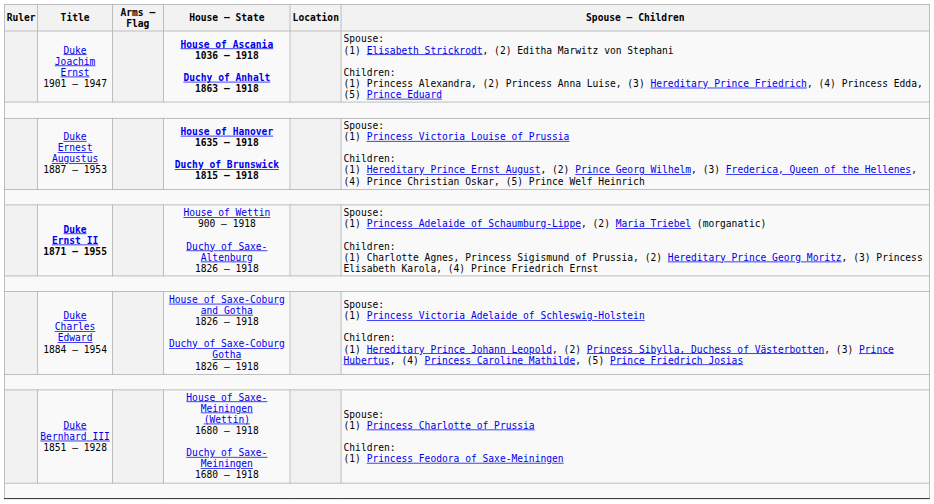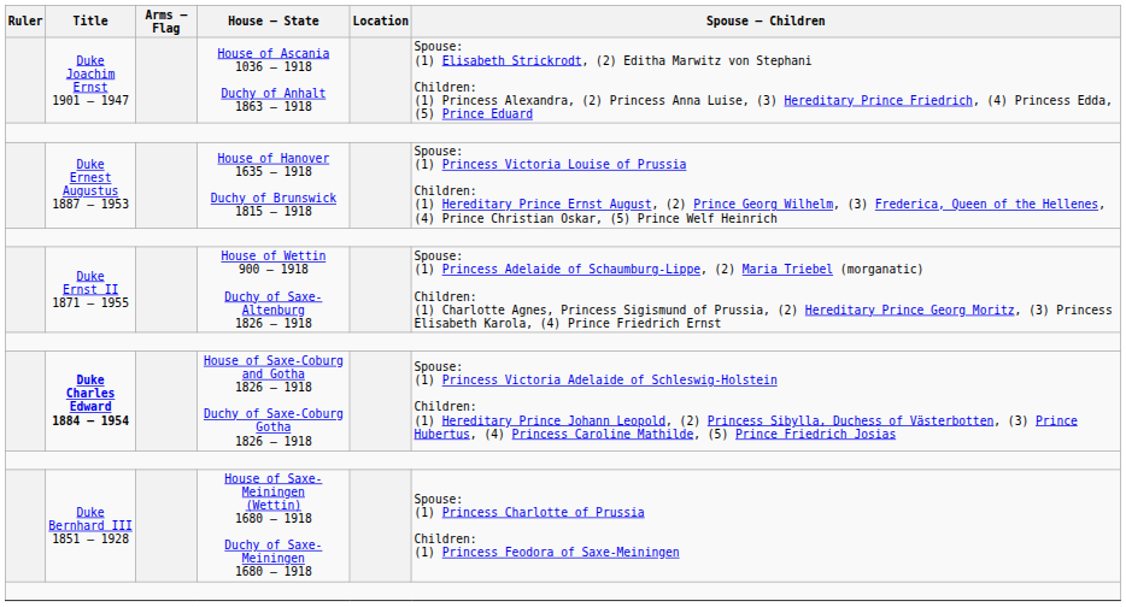Duke Joachim Ernst 1901 – 1947 | House – State: bold -> normal
Duke Ernest Augustus 1887 – 1953 | House – State: bold -> normal
Duke Ernst II 1871 – 1955 | Title: bold -> normal
Duke Charles Edward 1884 – 1954 | Title: normal -> bold
